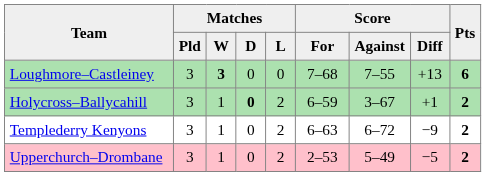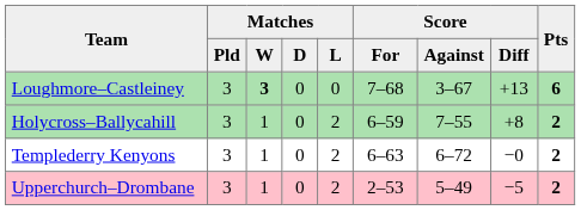Loughmore–Castleiney | Score / Against: 7–55 -> 3–67
Holycross–Ballycahill | Matches / D: bold -> normal
Holycross–Ballycahill | Score / Against: 3–67 -> 7–55
Holycross–Ballycahill | Score / Diff: +1 -> +8
Templederry Kenyons | Score / Diff: −9 -> −0
